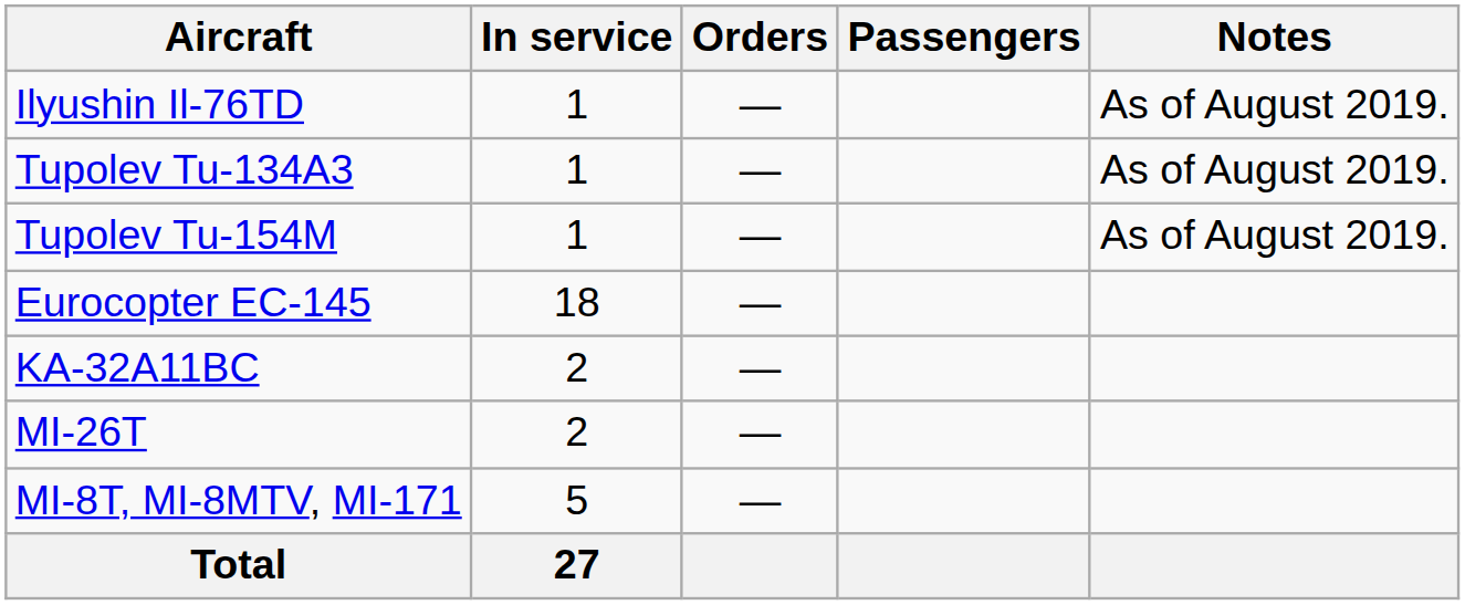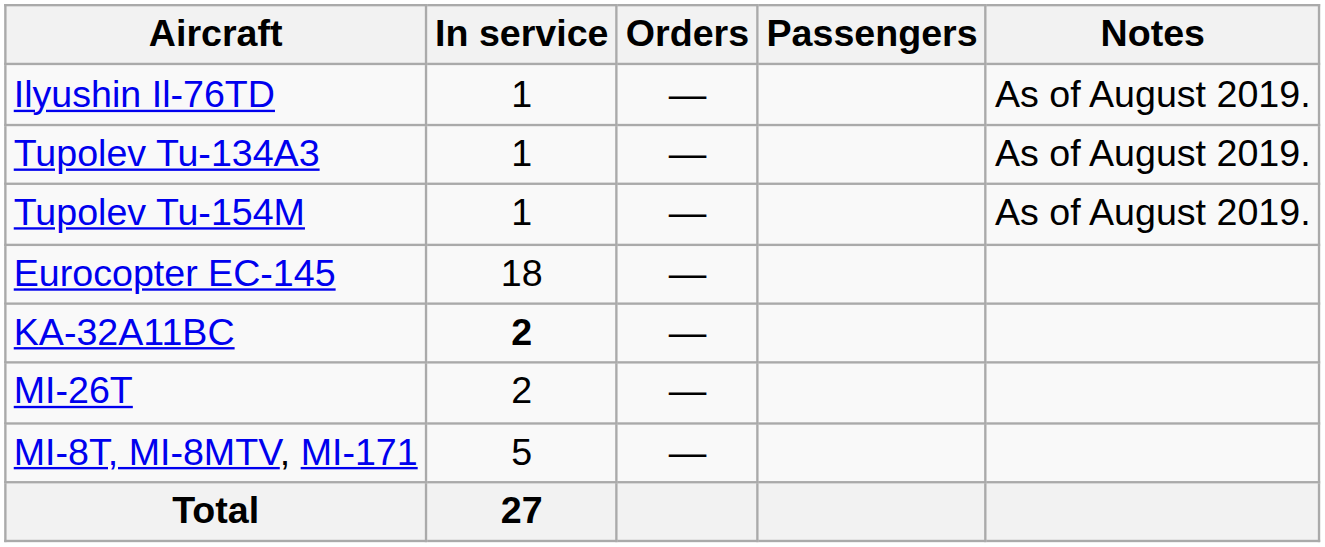KA-32A11BC | In service: normal -> bold
